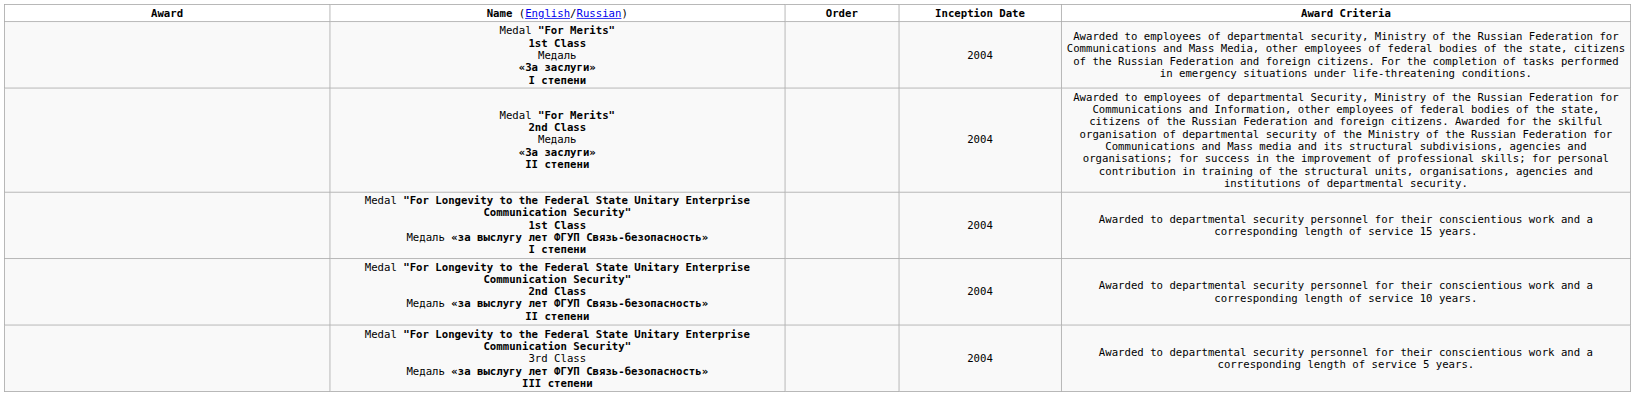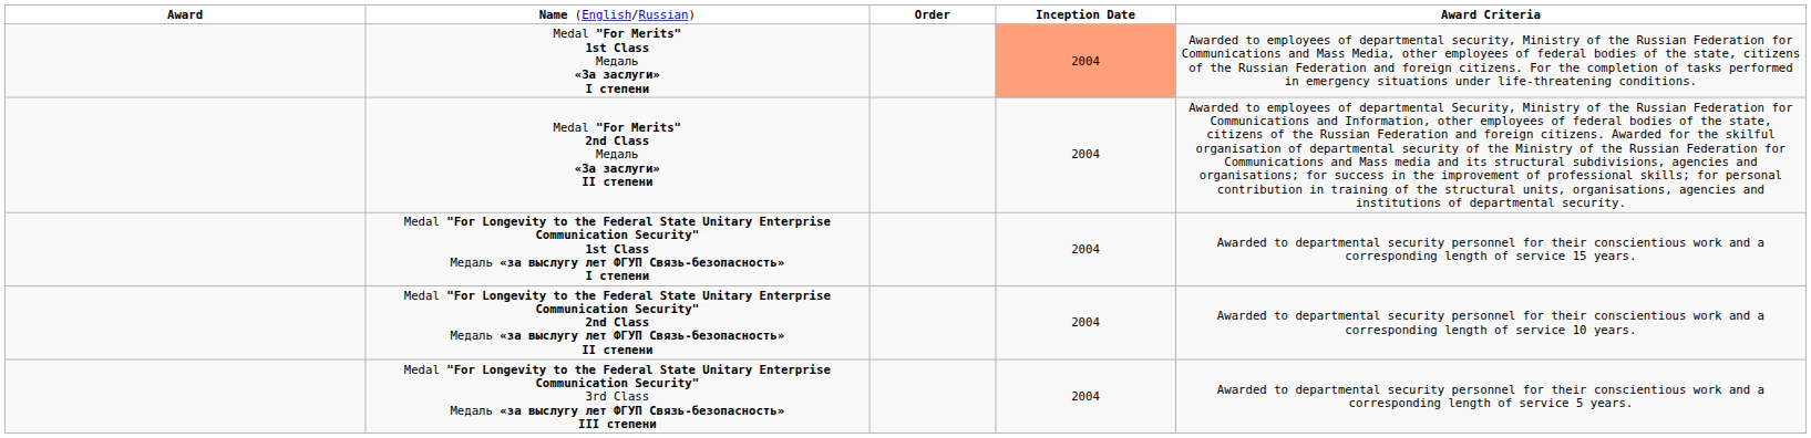Medal "For Merits" 1st Class Медаль «За заслуги» I степени | column 4: no background -> lightsalmon background
